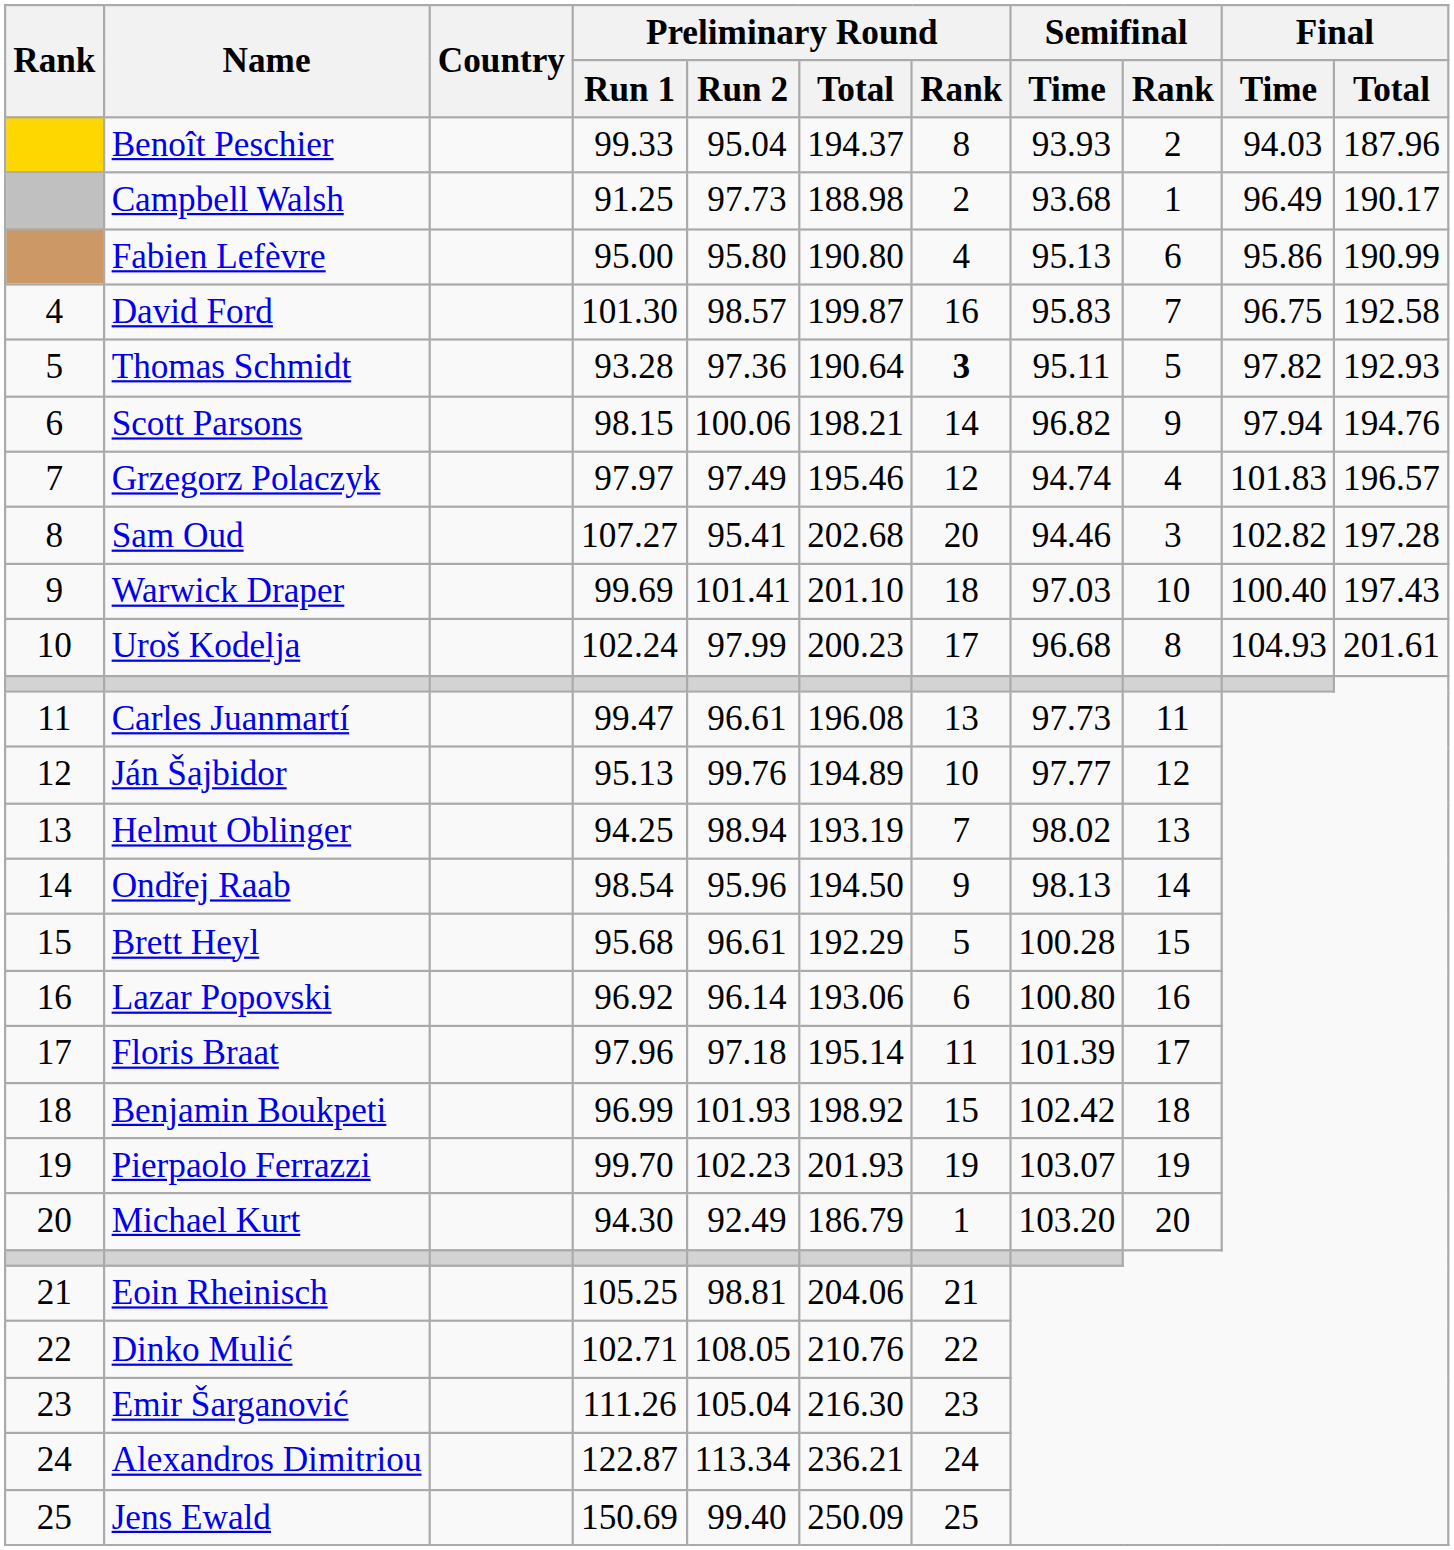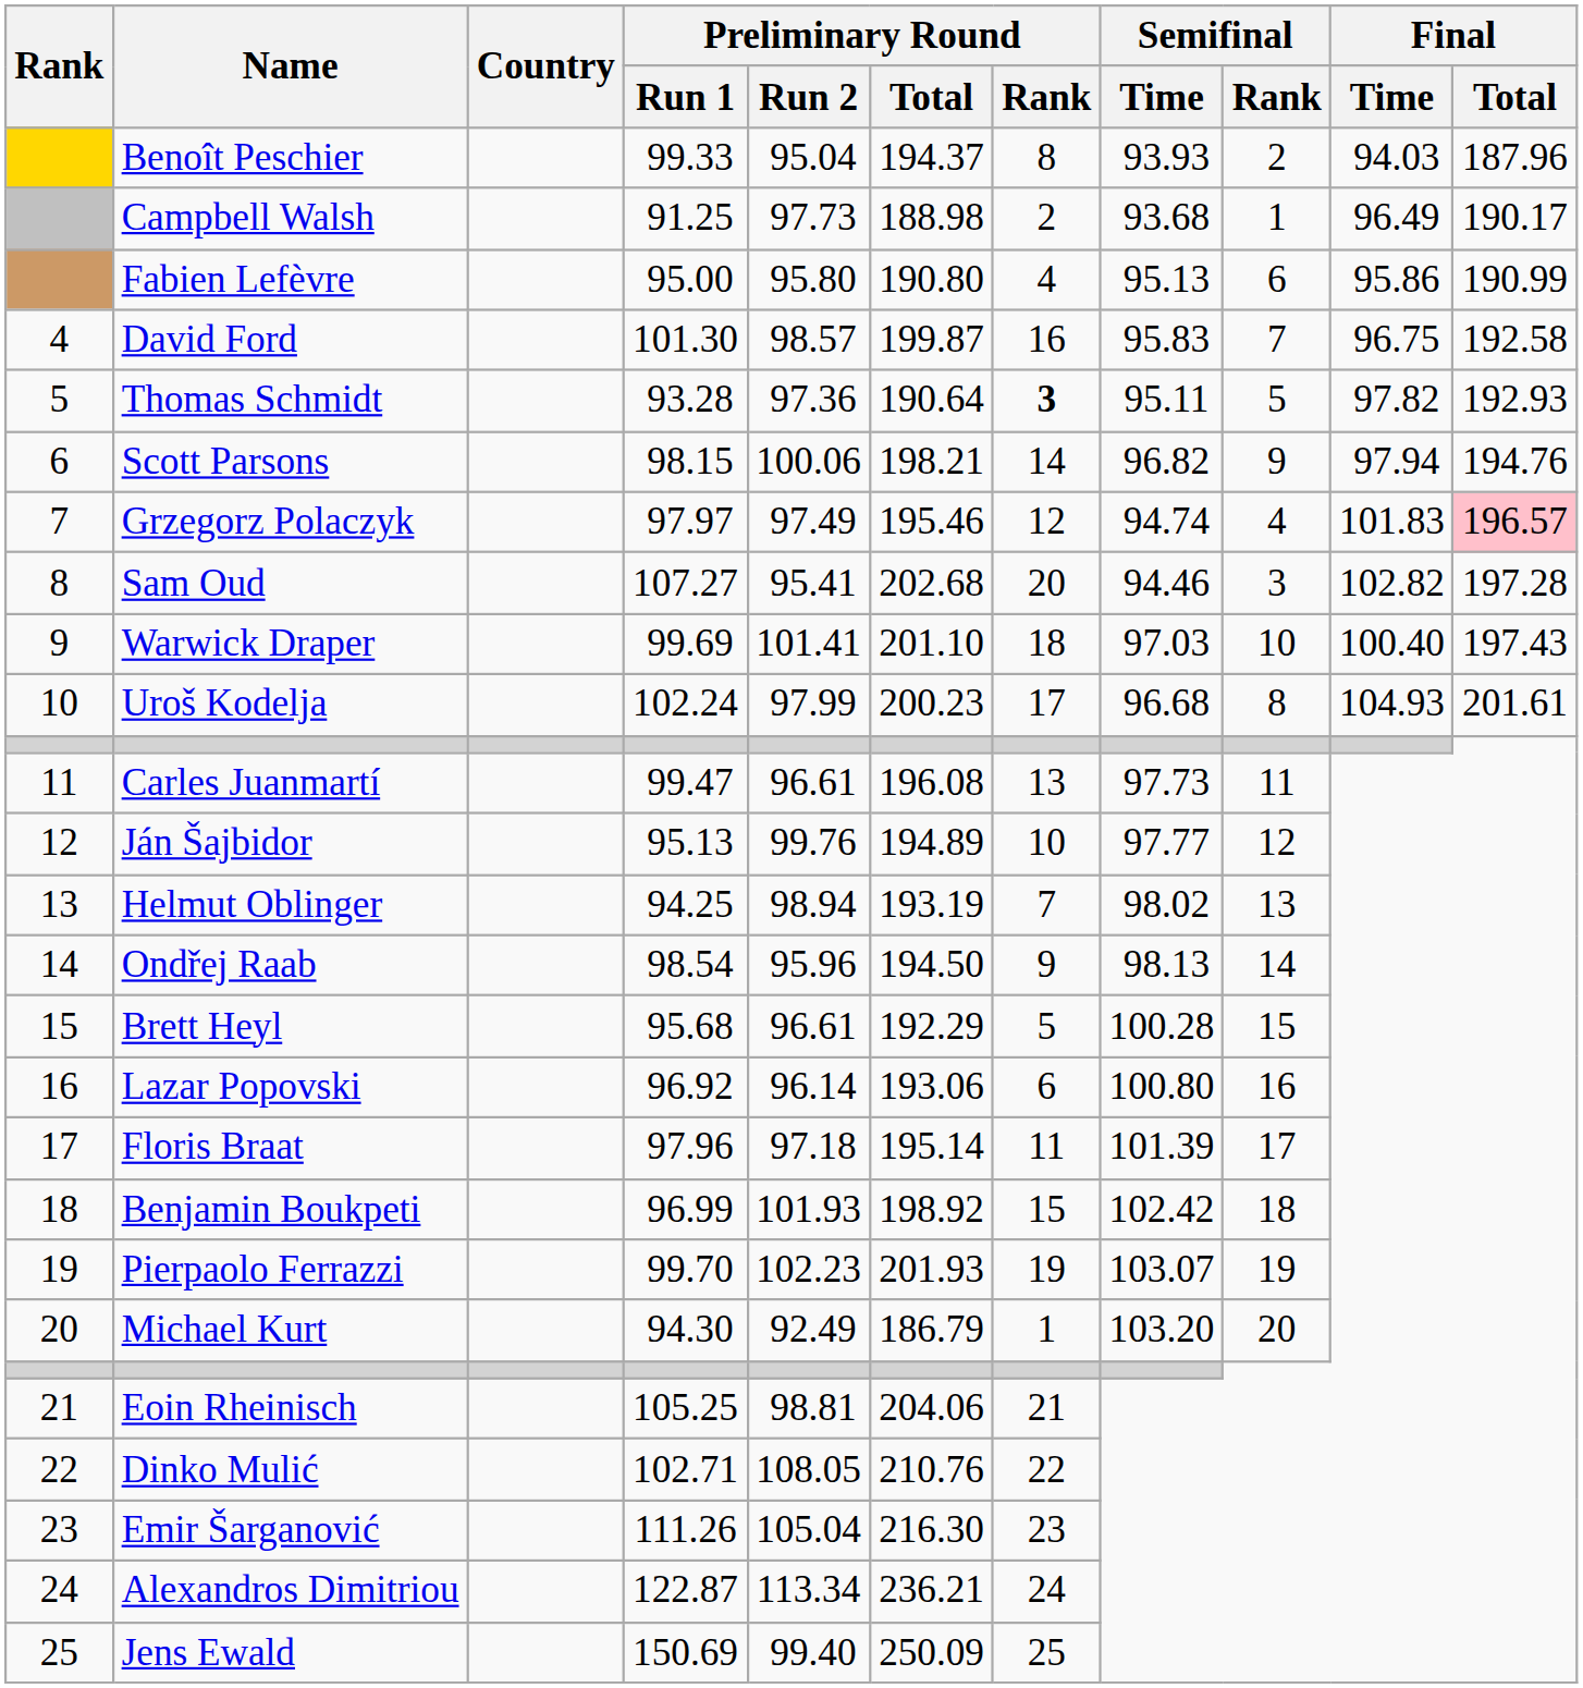Grzegorz Polaczyk | Final / Total: no background -> pink background
